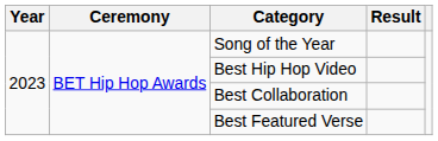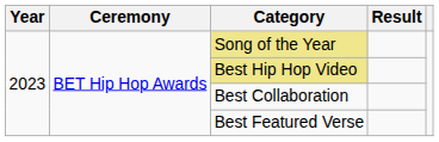Song of the Year | Category: no background -> khaki background
Best Hip Hop Video | Category: no background -> khaki background
